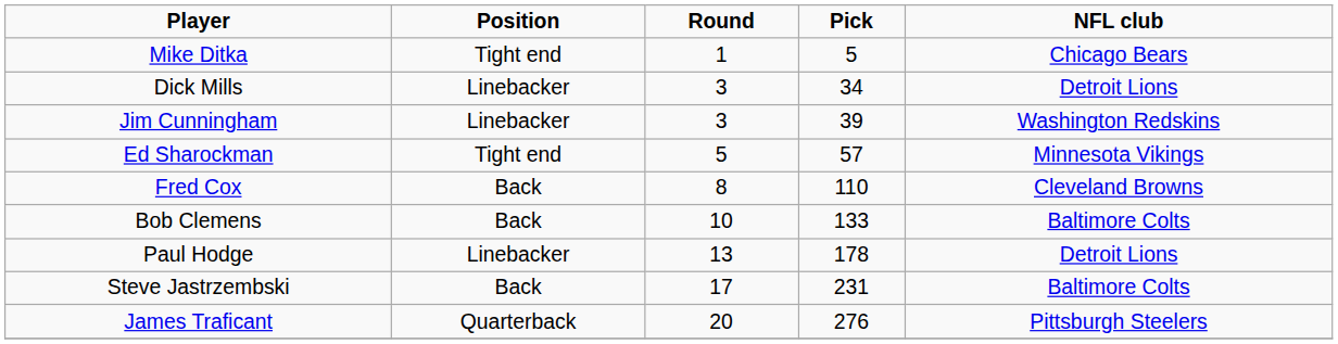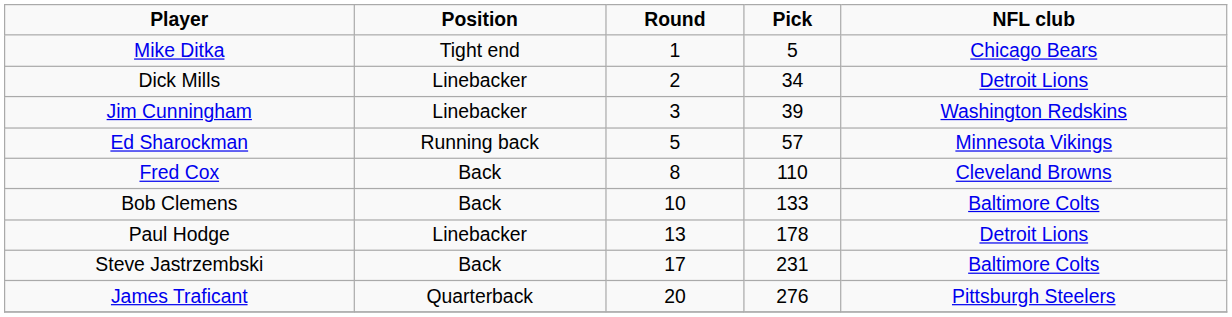Dick Mills | Round: 3 -> 2
Ed Sharockman | Position: Tight end -> Running back
